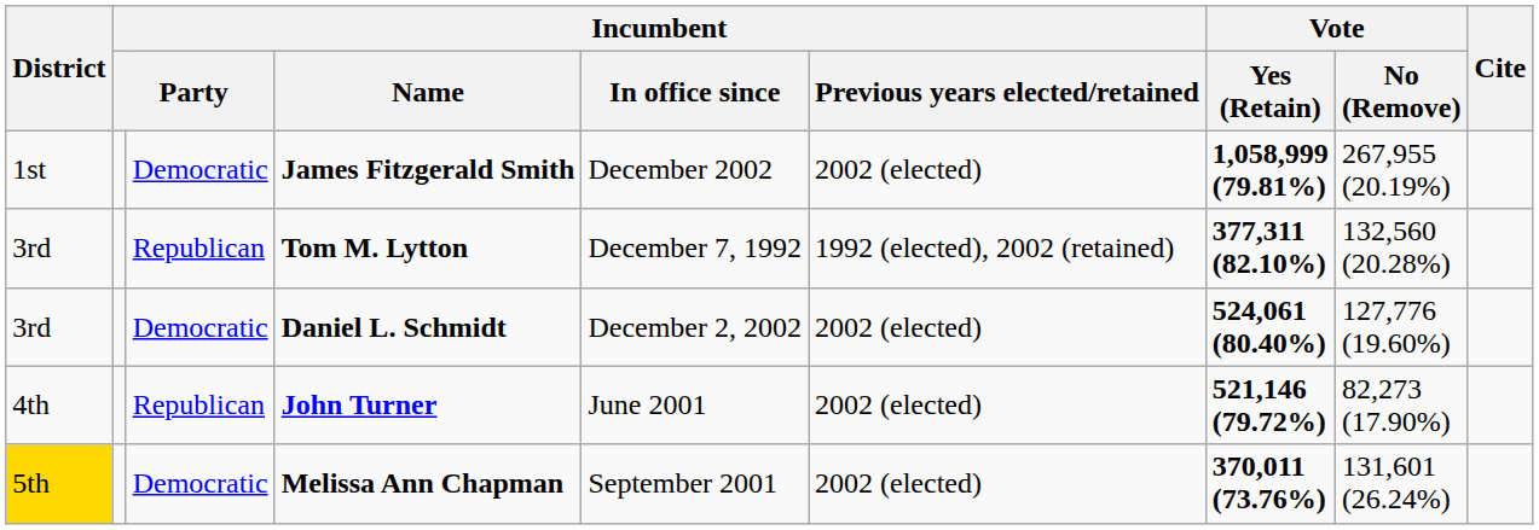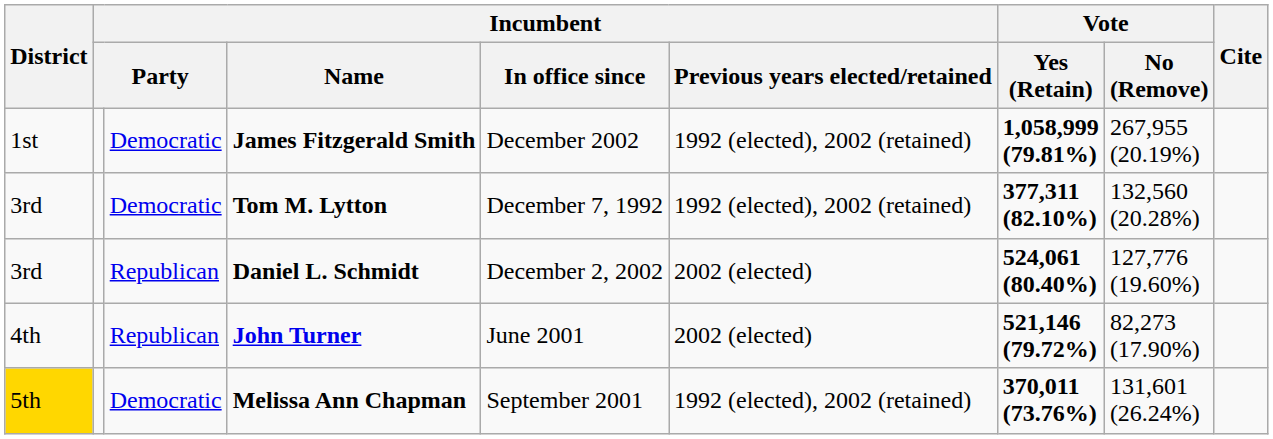James Fitzgerald Smith | Incumbent / Previous years elected/retained: 2002 (elected) -> 1992 (elected), 2002 (retained)
Tom M. Lytton | column 3: Republican -> Democratic
Daniel L. Schmidt | column 3: Democratic -> Republican
Melissa Ann Chapman | Incumbent / Previous years elected/retained: 2002 (elected) -> 1992 (elected), 2002 (retained)
